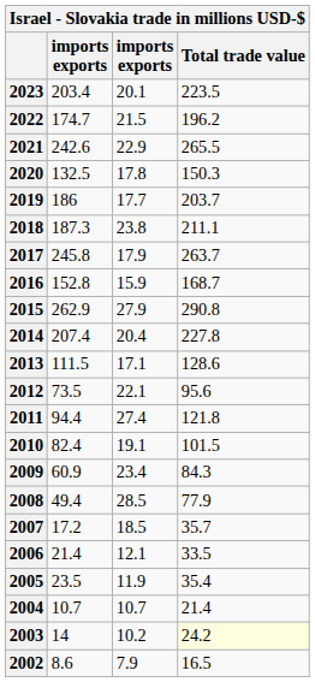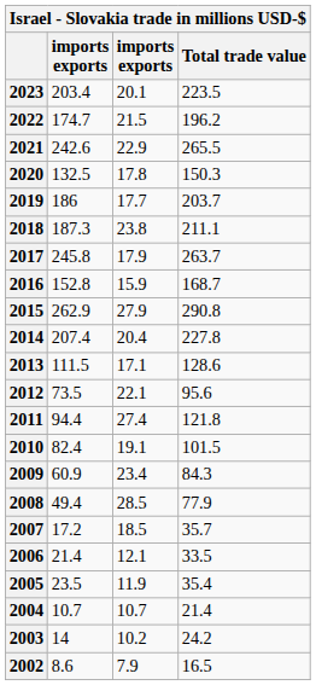2003 | Total trade value: lightyellow background -> no background
